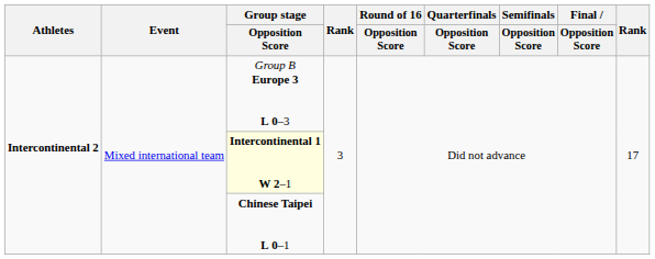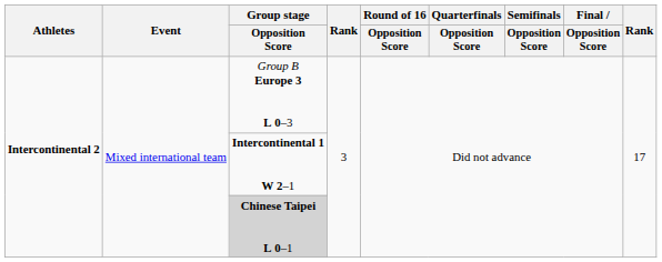Intercontinental 1 W 2–1 | Group stage / Opposition Score: lightyellow background -> no background
Chinese Taipei L 0–1 | Group stage / Opposition Score: no background -> lightgrey background
